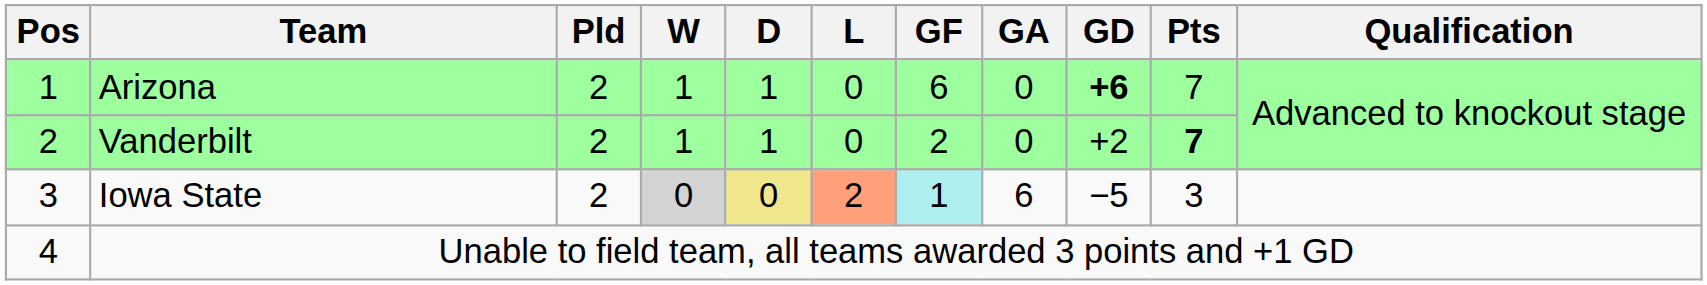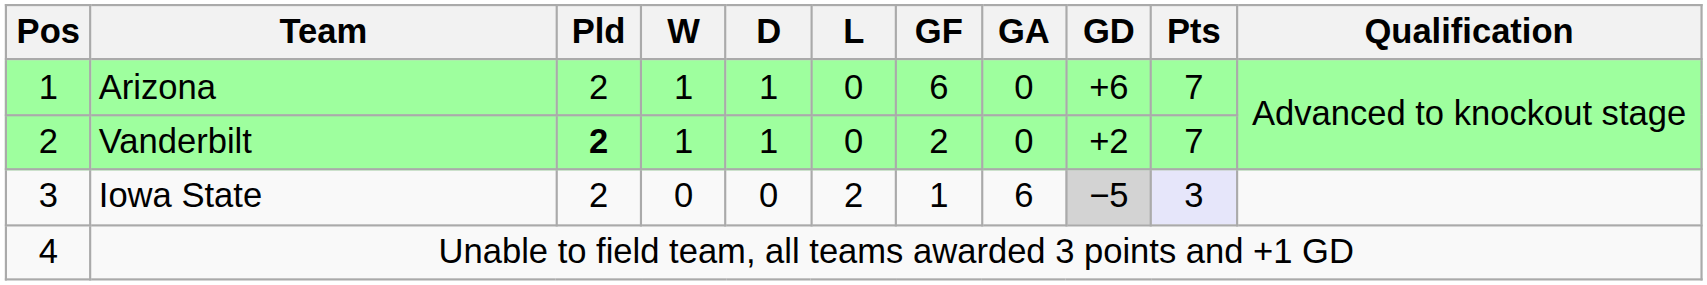Arizona | GD: bold -> normal
Vanderbilt | Pld: normal -> bold
Vanderbilt | Pts: bold -> normal
Iowa State | W: lightgrey background -> no background
Iowa State | D: khaki background -> no background
Iowa State | L: lightsalmon background -> no background
Iowa State | GF: paleturquoise background -> no background
Iowa State | GD: no background -> lightgrey background
Iowa State | Pts: no background -> lavender background
